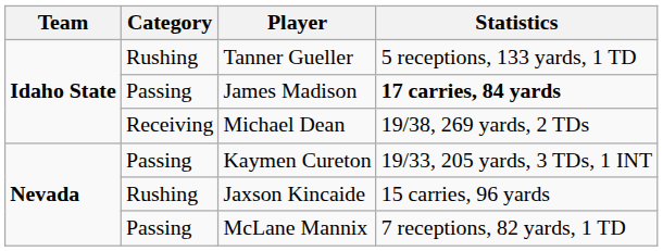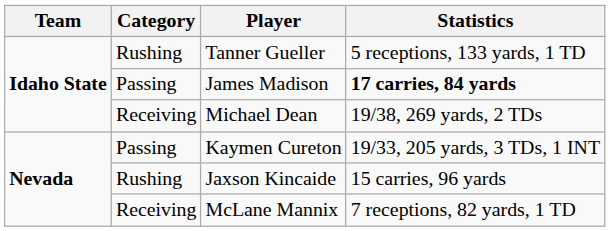McLane Mannix | Category: Passing -> Receiving
